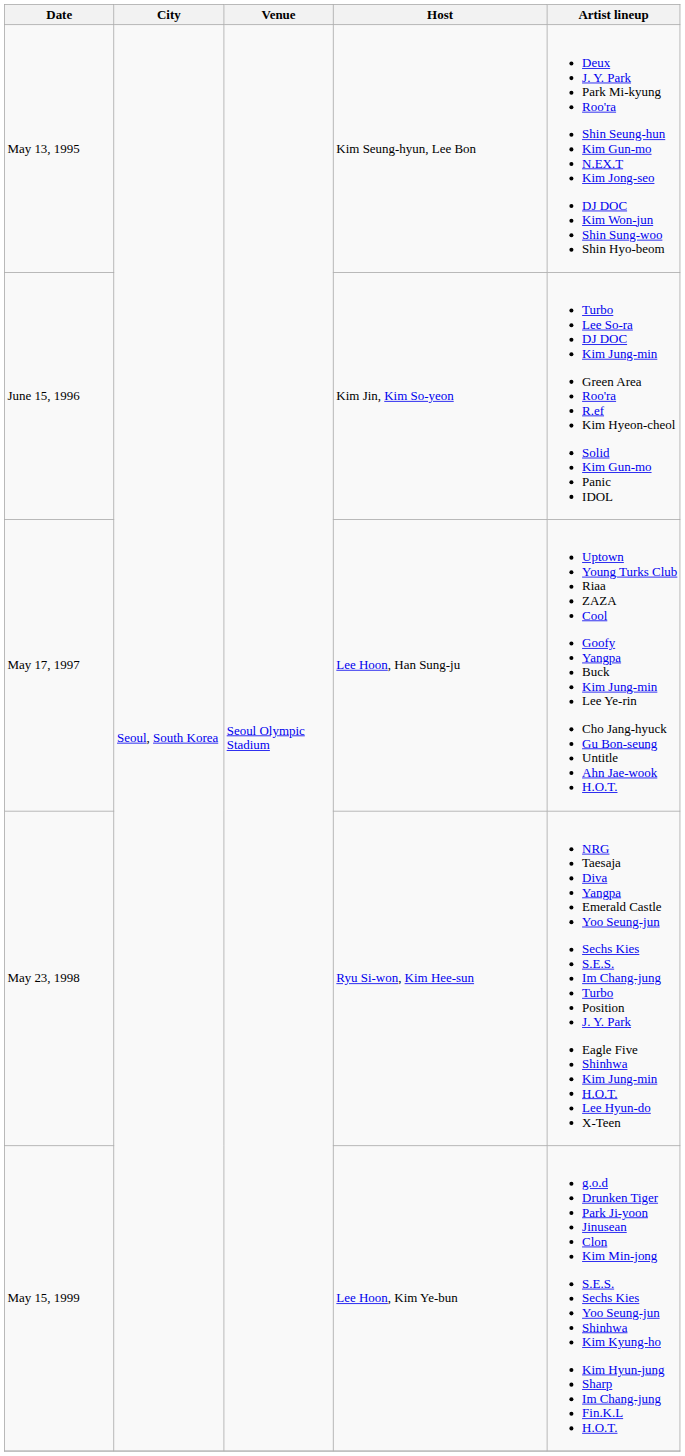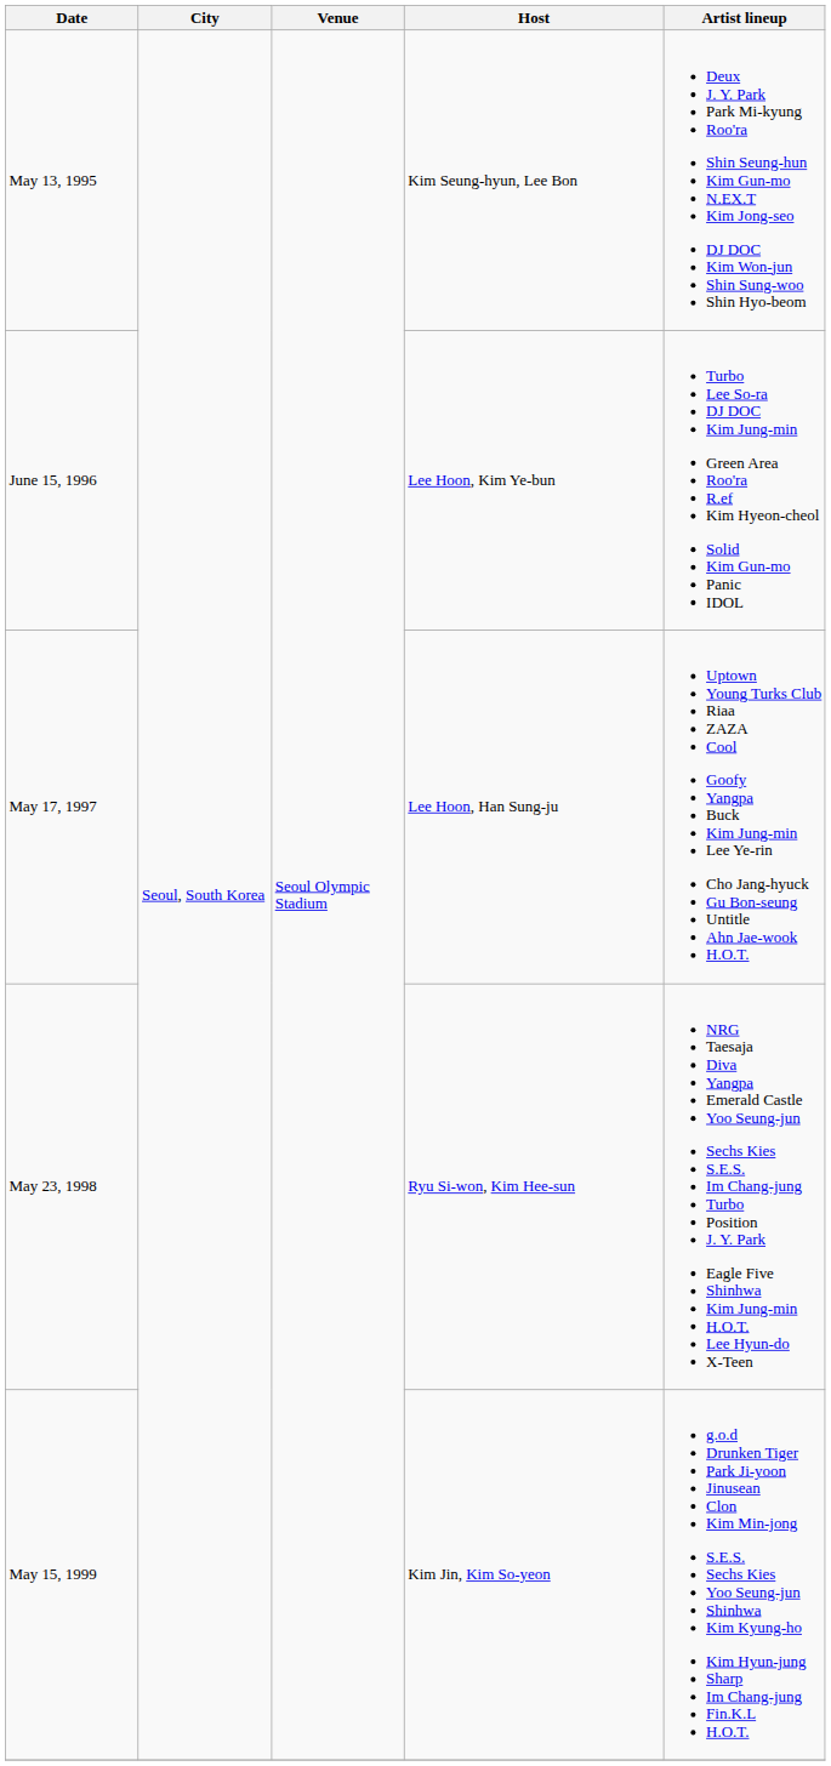June 15, 1996 | Host: Kim Jin, Kim So-yeon -> Lee Hoon, Kim Ye-bun
May 15, 1999 | Host: Lee Hoon, Kim Ye-bun -> Kim Jin, Kim So-yeon
